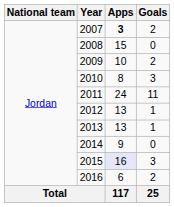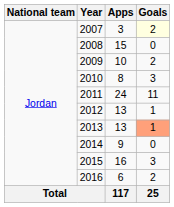2007 | Apps: bold -> normal
2007 | Goals: no background -> lightyellow background
2013 | Goals: no background -> lightsalmon background
2015 | Apps: lavender background -> no background
